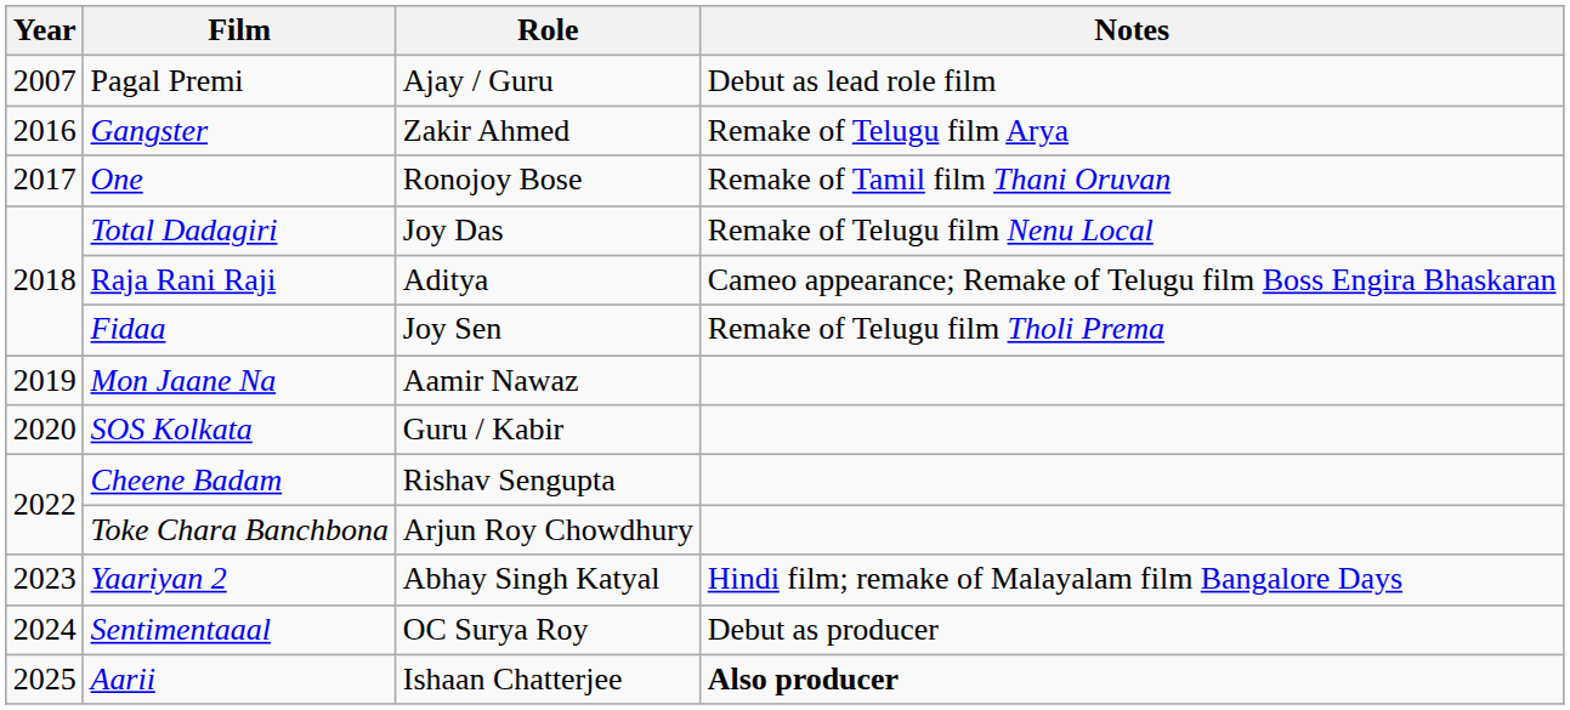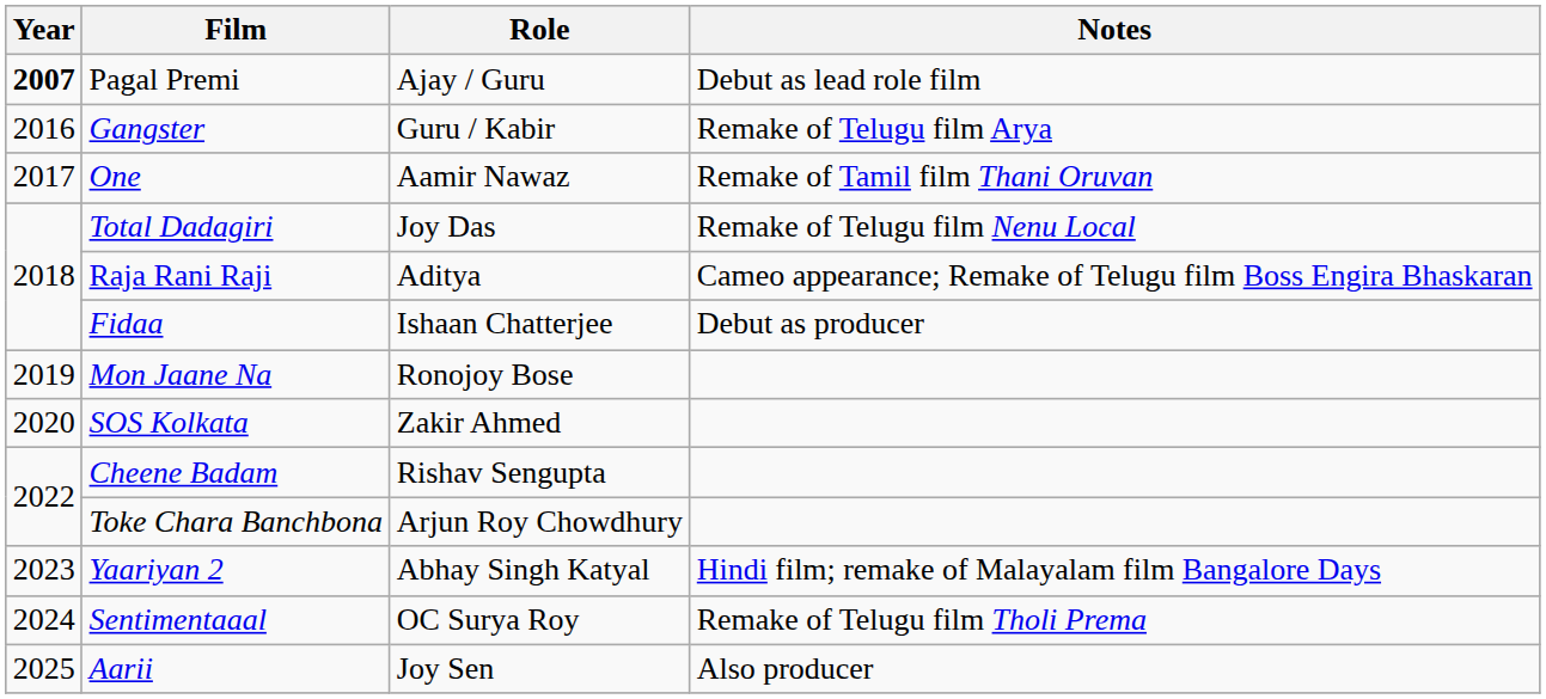Pagal Premi | Year: normal -> bold
Gangster | Role: Zakir Ahmed -> Guru / Kabir
One | Role: Ronojoy Bose -> Aamir Nawaz
Fidaa | Role: Joy Sen -> Ishaan Chatterjee
Fidaa | Notes: Remake of Telugu film Tholi Prema -> Debut as producer
Mon Jaane Na | Role: Aamir Nawaz -> Ronojoy Bose
SOS Kolkata | Role: Guru / Kabir -> Zakir Ahmed
Sentimentaaal | Notes: Debut as producer -> Remake of Telugu film Tholi Prema
Aarii | Role: Ishaan Chatterjee -> Joy Sen
Aarii | Notes: bold -> normal
